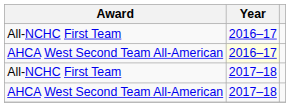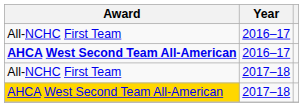row 3 | Award: normal -> bold
row 3 | Year: lightyellow background -> no background
row 5 | Award: no background -> gold background
